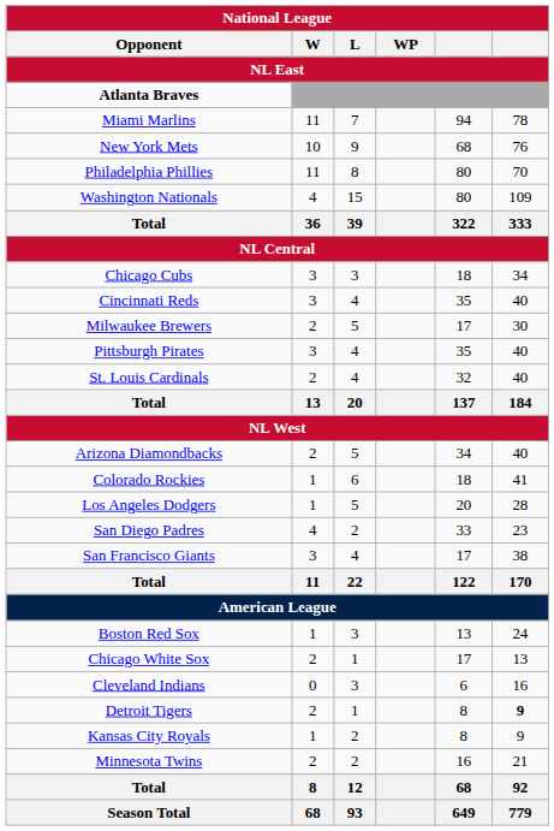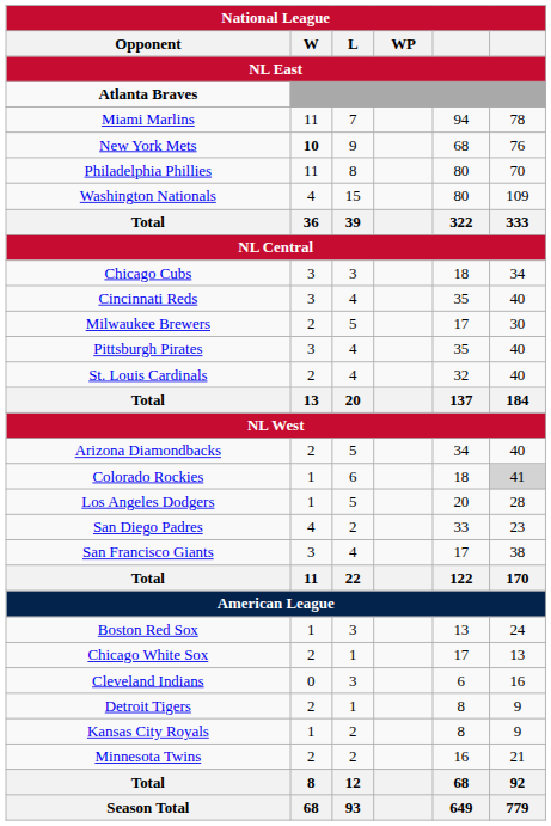New York Mets | W: normal -> bold
Colorado Rockies | column 6: no background -> lightgrey background
Detroit Tigers | column 6: bold -> normal
